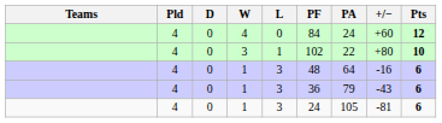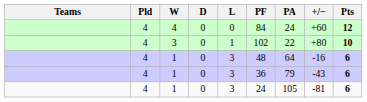columns swapped: W <-> D
